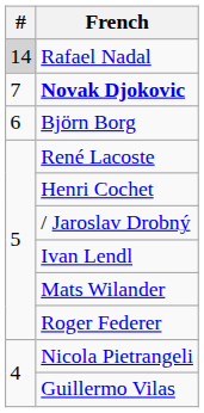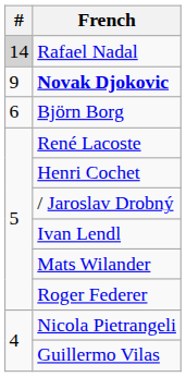Novak Djokovic | #: 7 -> 9
